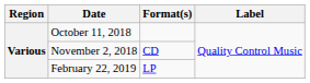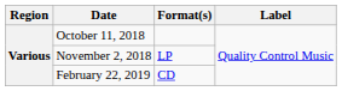November 2, 2018 | Format(s): CD -> LP
February 22, 2019 | Format(s): LP -> CD
